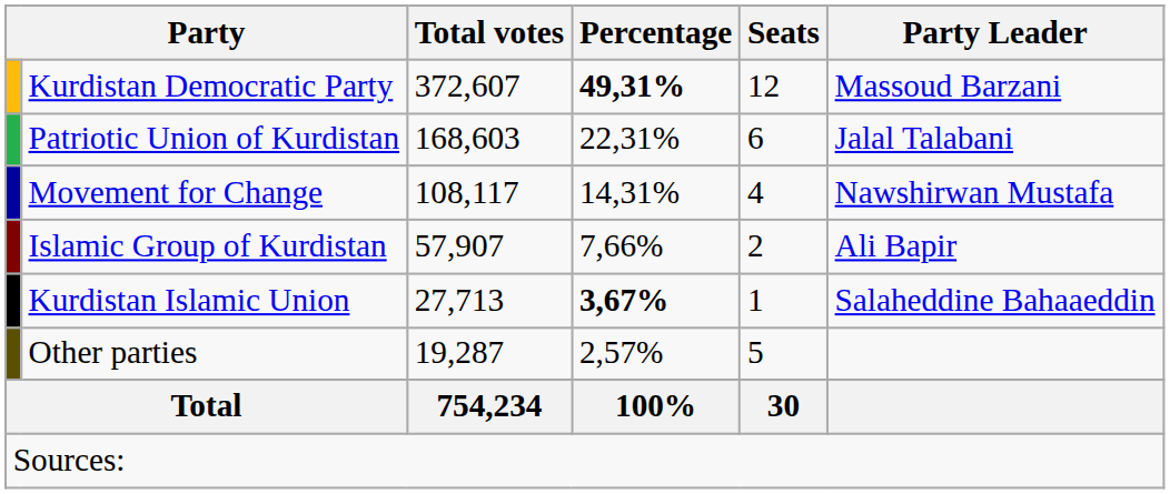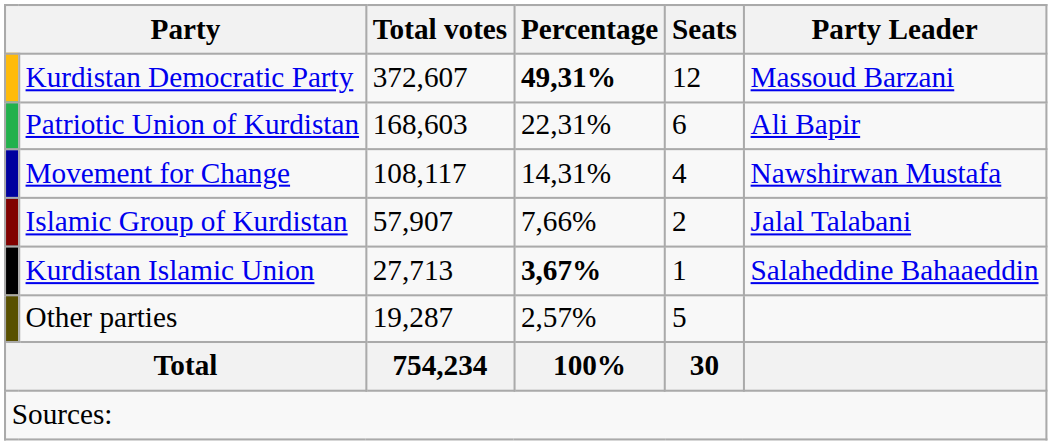Patriotic Union of Kurdistan | Party Leader: Jalal Talabani -> Ali Bapir
Islamic Group of Kurdistan | Party Leader: Ali Bapir -> Jalal Talabani
